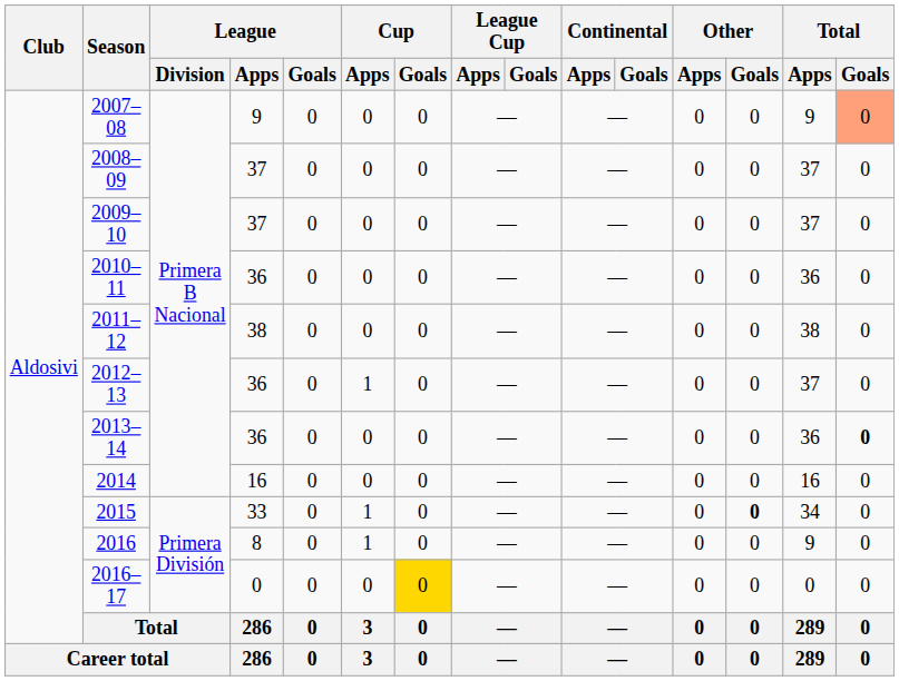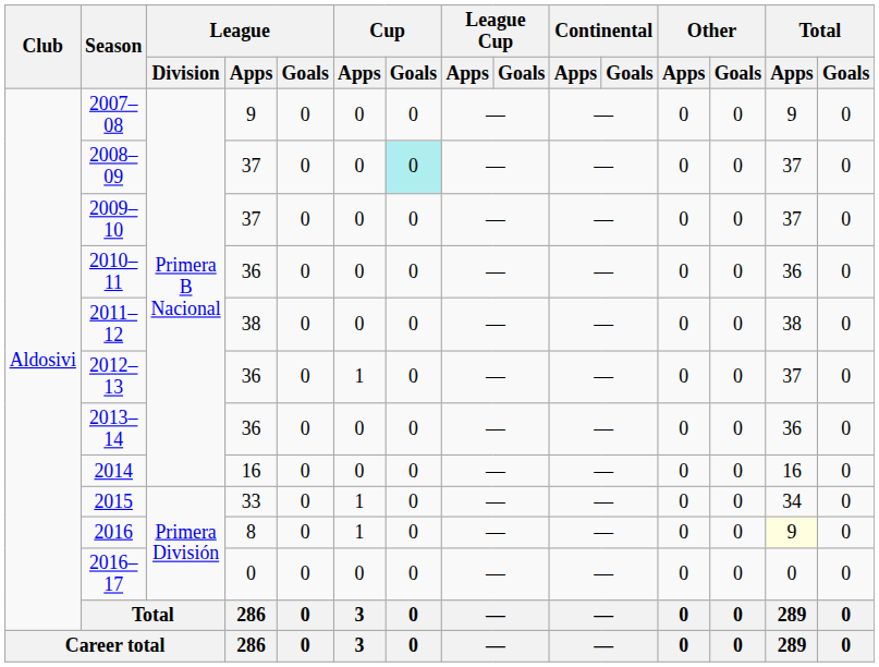2007–08 | Total / Goals: lightsalmon background -> no background
2008–09 | Cup / Goals: no background -> paleturquoise background
2013–14 | Total / Goals: bold -> normal
2015 | Other / Goals: bold -> normal
2016 | Total / Apps: no background -> lightyellow background
2016–17 | Cup / Goals: gold background -> no background
